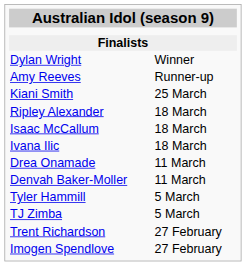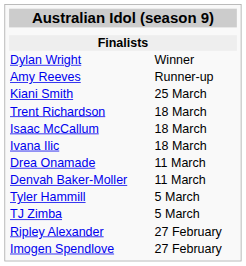row 6 | column 1: Ripley Alexander -> Trent Richardson
row 13 | column 1: Trent Richardson -> Ripley Alexander
